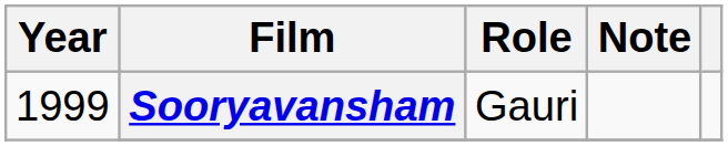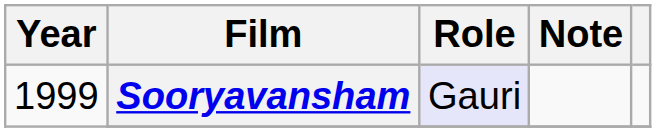Sooryavansham | Role: no background -> lavender background
